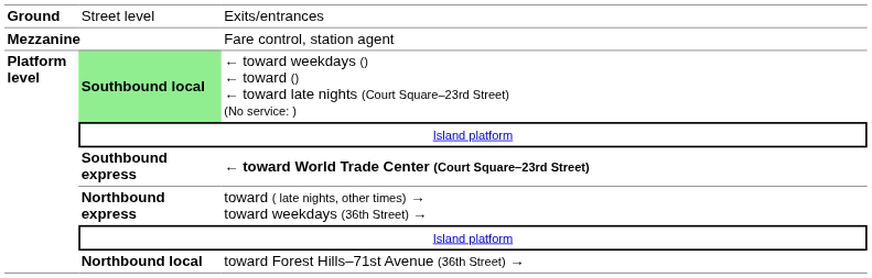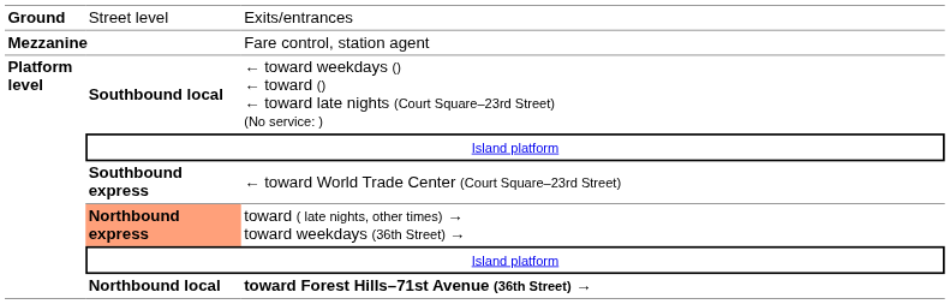Southbound local | column 2: lightgreen background -> no background
Southbound express | column 3: bold -> normal
Northbound express | column 2: no background -> lightsalmon background
Northbound local | column 3: normal -> bold
